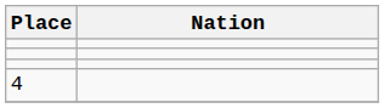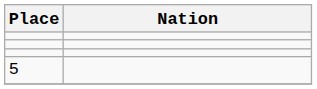row 5 | Place: 4 -> 5
